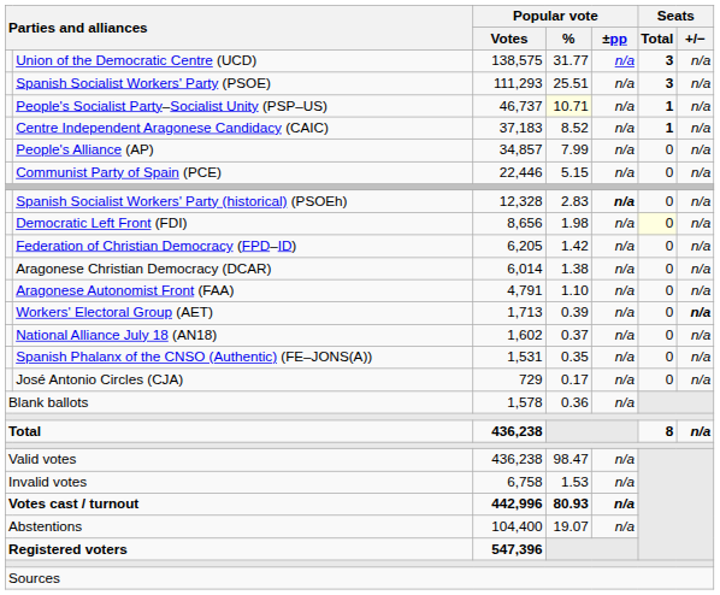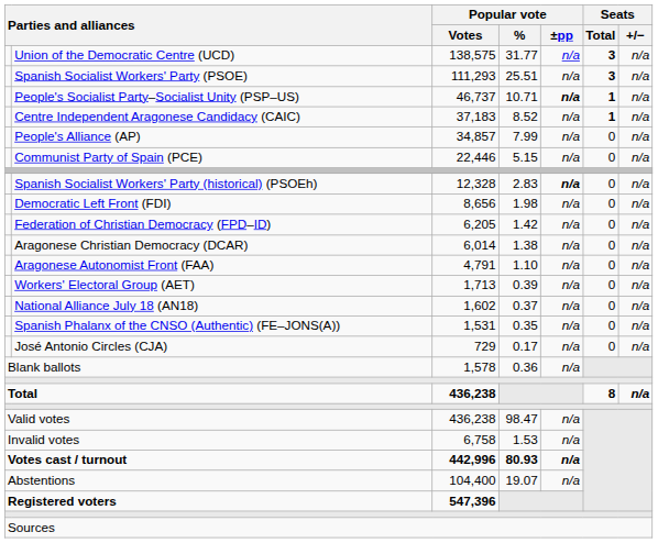People's Socialist Party–Socialist Unity (PSP–US) | Popular vote / %: lightyellow background -> no background
People's Socialist Party–Socialist Unity (PSP–US) | Popular vote / ±pp: normal -> bold
Democratic Left Front (FDI) | Seats / Total: lightyellow background -> no background
Workers' Electoral Group (AET) | Seats / +/−: bold -> normal
